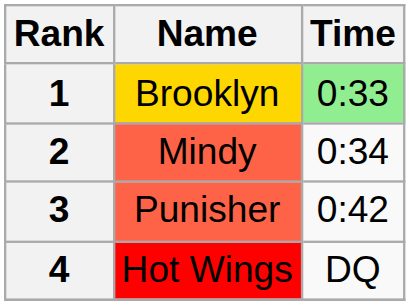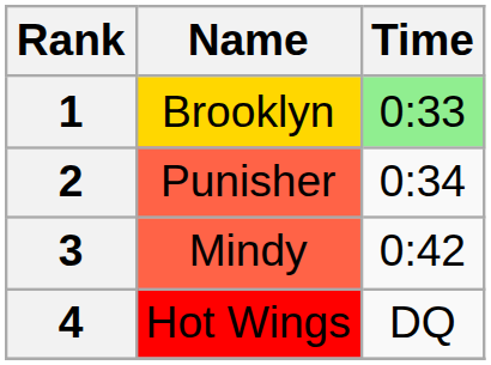2 | Name: Mindy -> Punisher
3 | Name: Punisher -> Mindy
